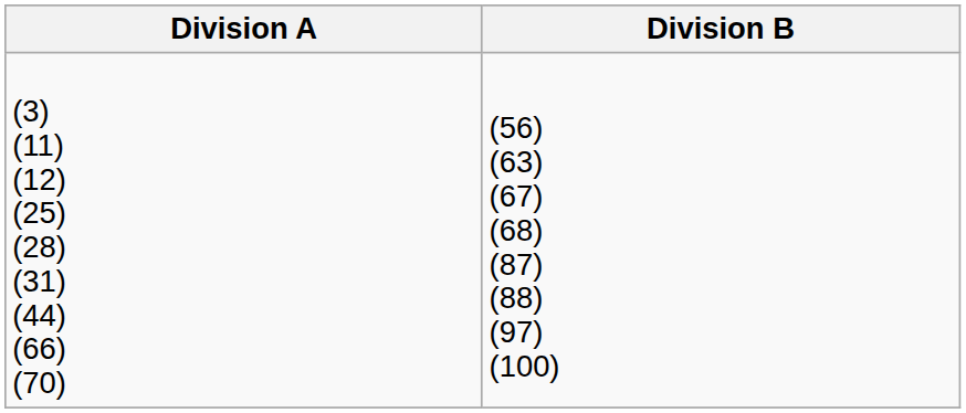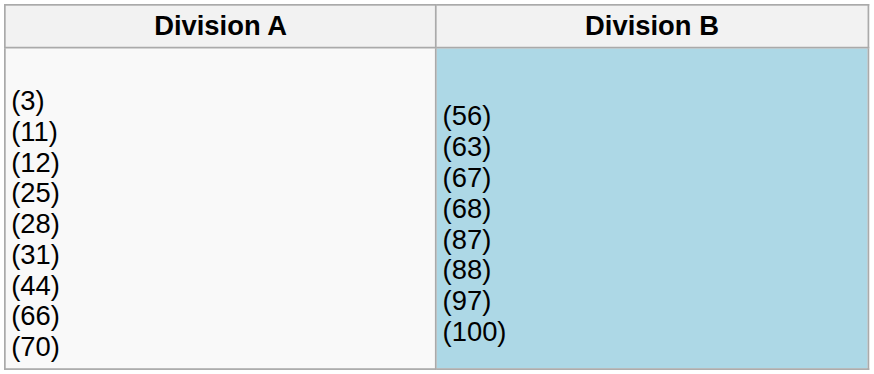(3) (11) (12) (25) (28) (31) (44) (66) (70) | Division B: no background -> lightblue background
